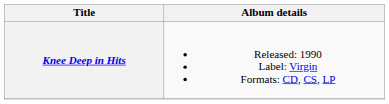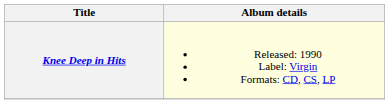Knee Deep in Hits | Album details: no background -> lightyellow background
